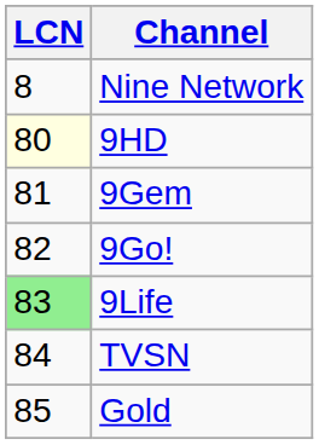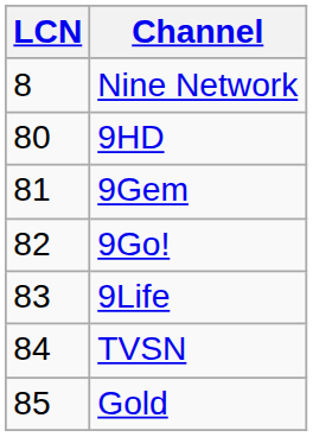9HD | LCN: lightyellow background -> no background
9Life | LCN: lightgreen background -> no background
